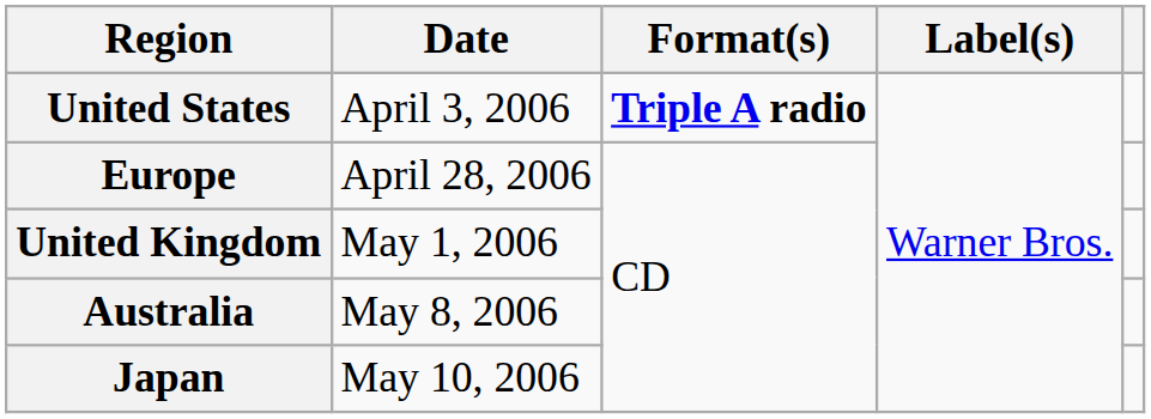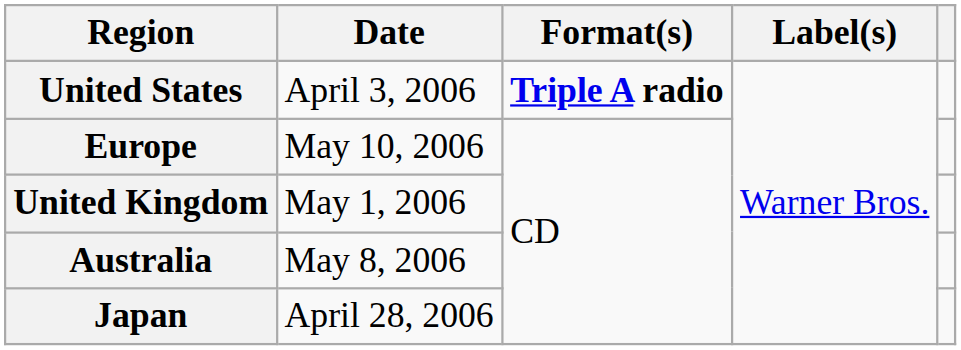Europe | Date: April 28, 2006 -> May 10, 2006
Japan | Date: May 10, 2006 -> April 28, 2006
